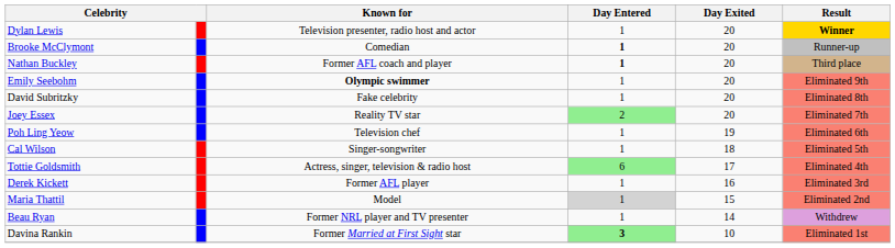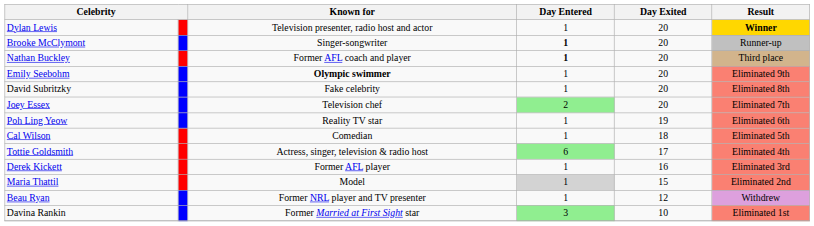Brooke McClymont | Known for: Comedian -> Singer-songwriter
Joey Essex | Known for: Reality TV star -> Television chef
Poh Ling Yeow | Known for: Television chef -> Reality TV star
Cal Wilson | Known for: Singer-songwriter -> Comedian
Beau Ryan | Day Exited: 14 -> 12
Davina Rankin | Day Entered: bold -> normal
